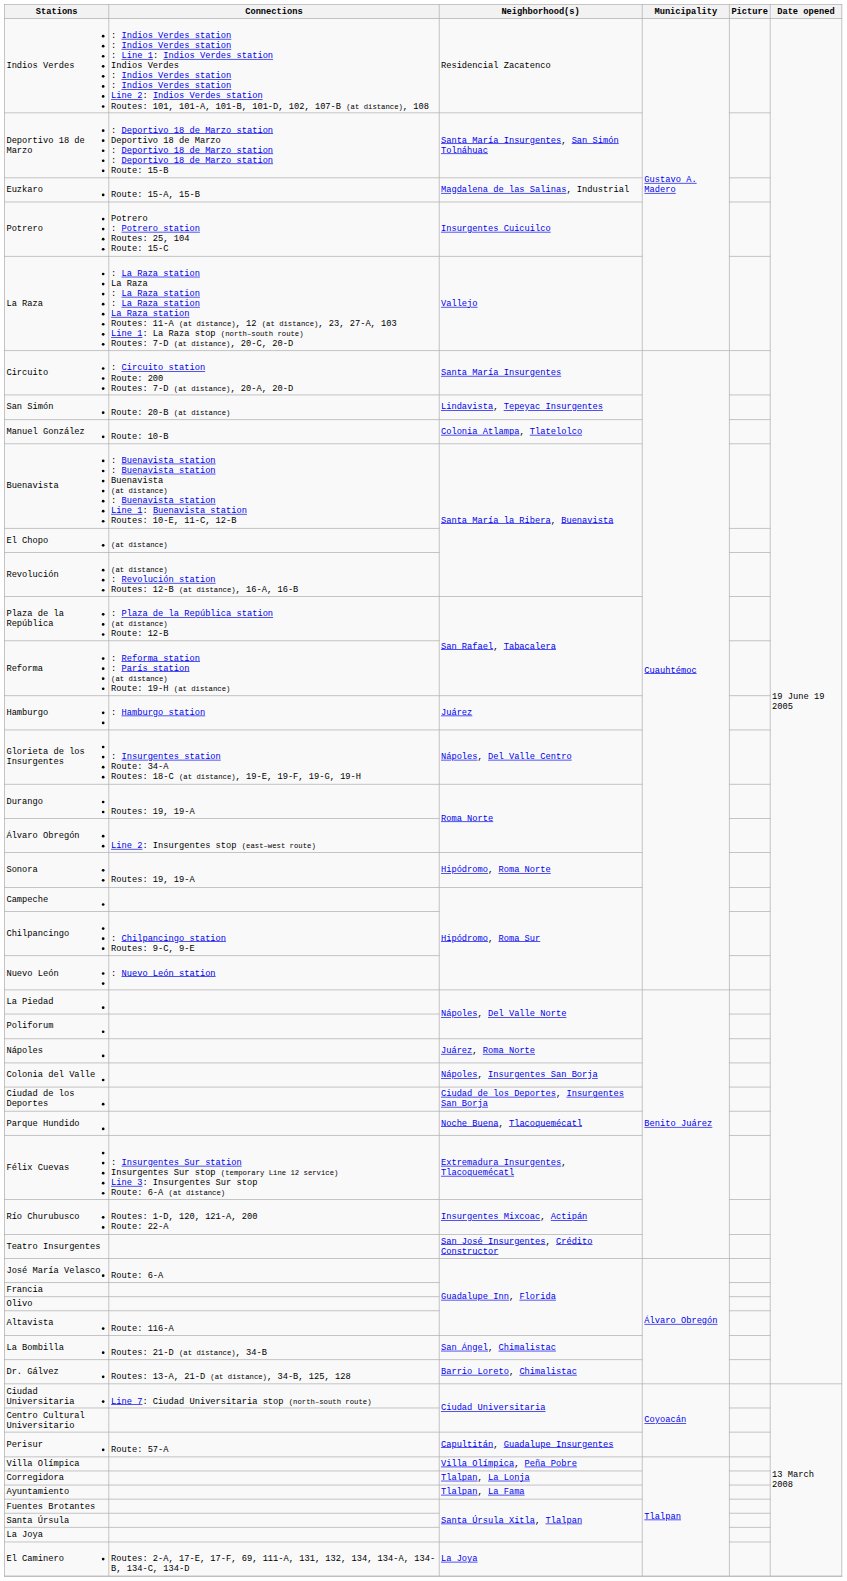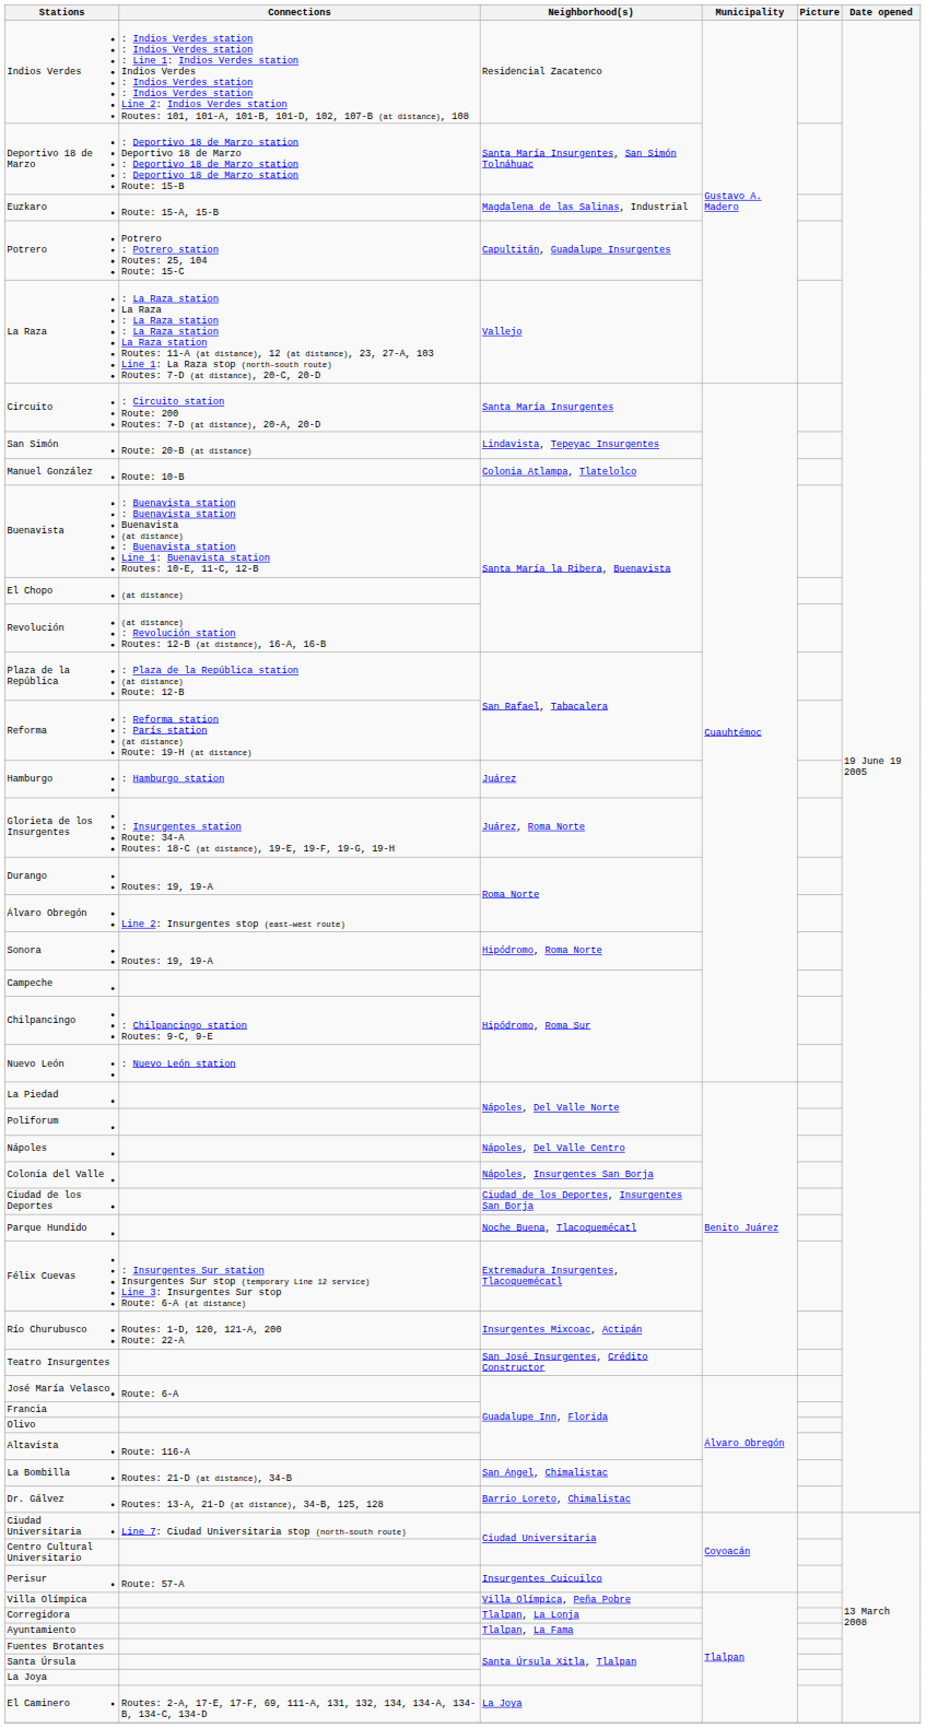Potrero | Neighborhood(s): Insurgentes Cuicuilco -> Capultitán, Guadalupe Insurgentes
Glorieta de los Insurgentes | Neighborhood(s): Nápoles, Del Valle Centro -> Juárez, Roma Norte
Nápoles | Neighborhood(s): Juárez, Roma Norte -> Nápoles, Del Valle Centro
Perisur | Neighborhood(s): Capultitán, Guadalupe Insurgentes -> Insurgentes Cuicuilco
